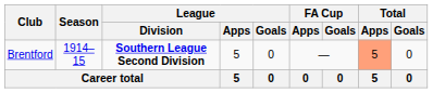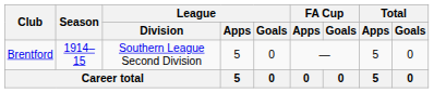Brentford | League / Division: bold -> normal
Brentford | Total / Apps: lightsalmon background -> no background
